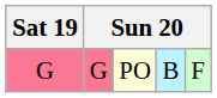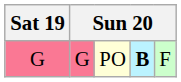PO | column 4: normal -> bold
